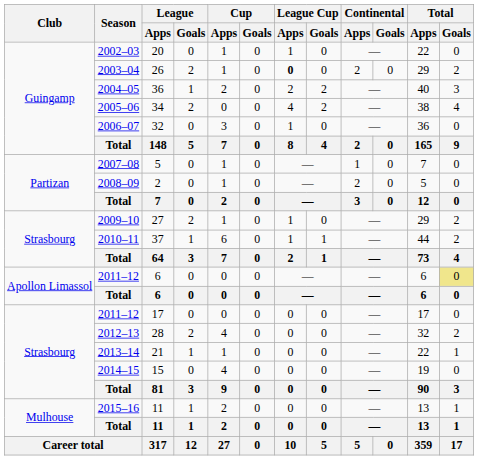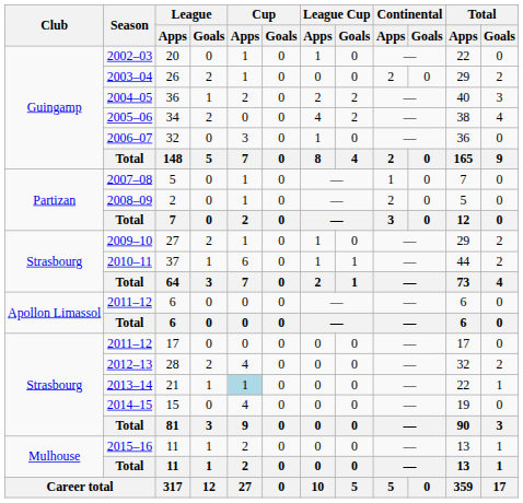26 | League Cup / Apps: bold -> normal
2011–12 / 6 | Total / Goals: khaki background -> no background
21 | Cup / Apps: no background -> lightblue background
